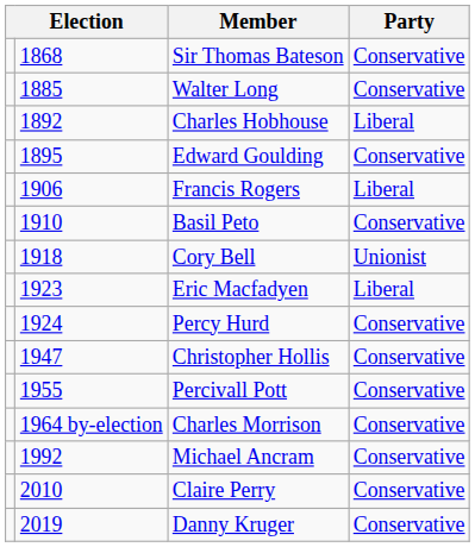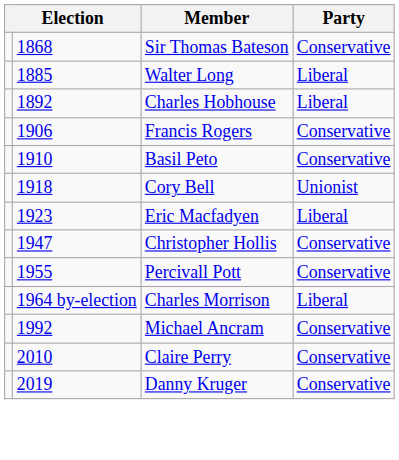Walter Long | Party: Conservative -> Liberal
- row: 1895 | Edward Goulding | Conservative
Francis Rogers | Party: Liberal -> Conservative
- row: 1924 | Percy Hurd | Conservative
Charles Morrison | Party: Conservative -> Liberal
